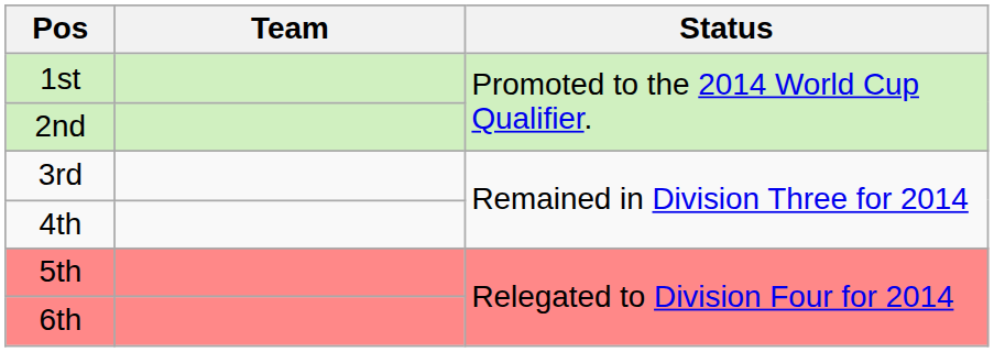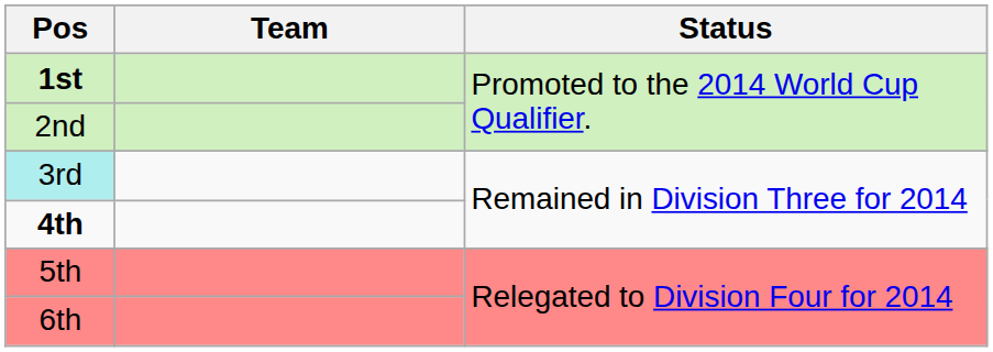1st | Pos: normal -> bold
3rd | Pos: no background -> paleturquoise background
4th | Pos: normal -> bold
